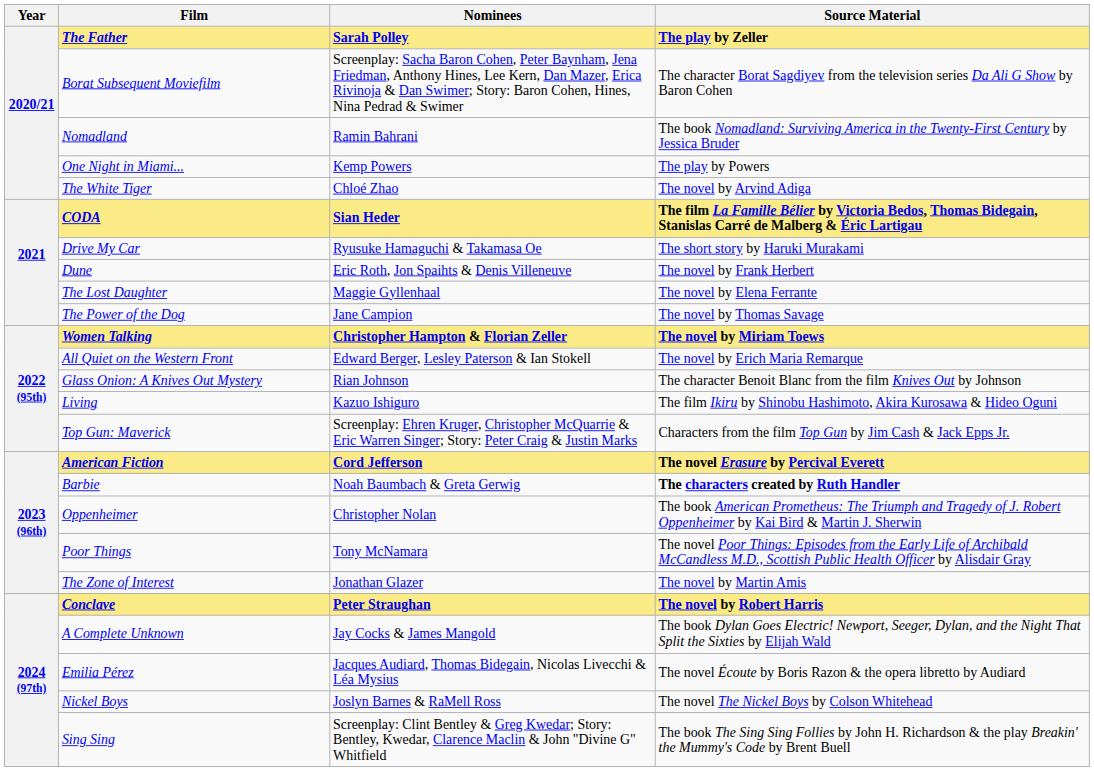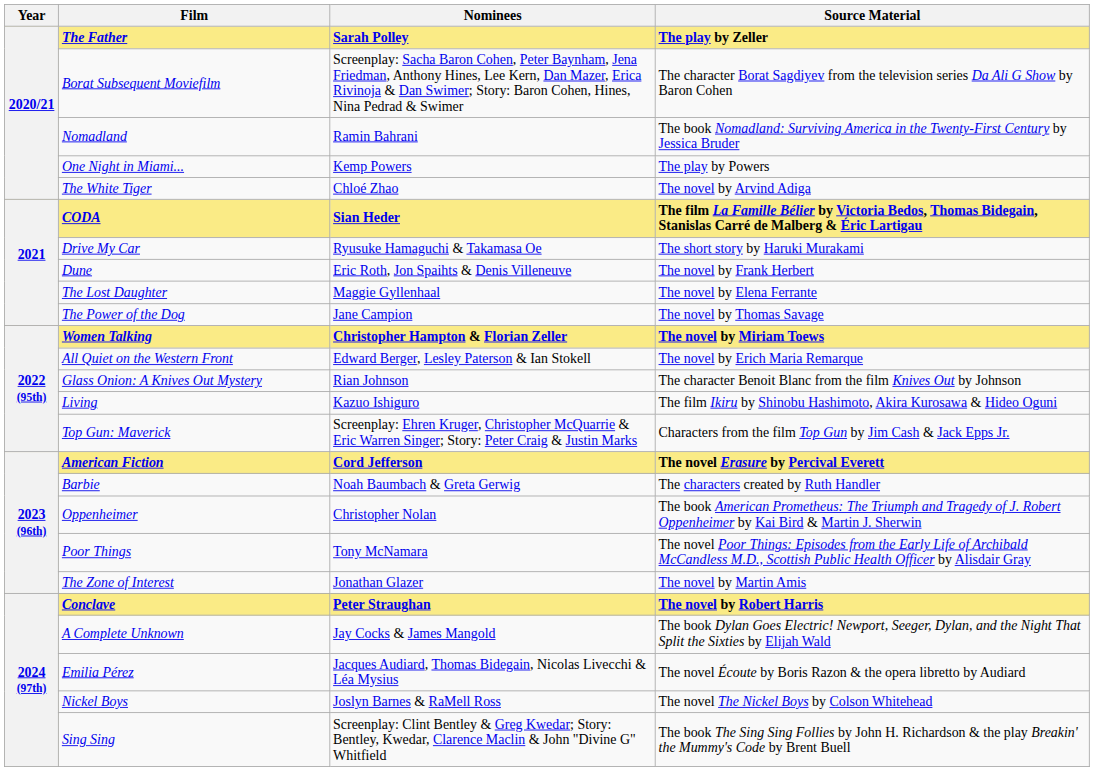Barbie | Source Material: bold -> normal
